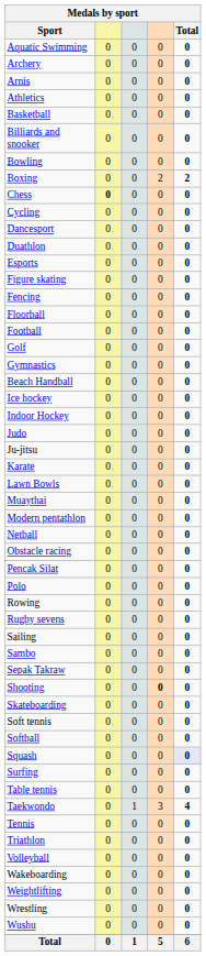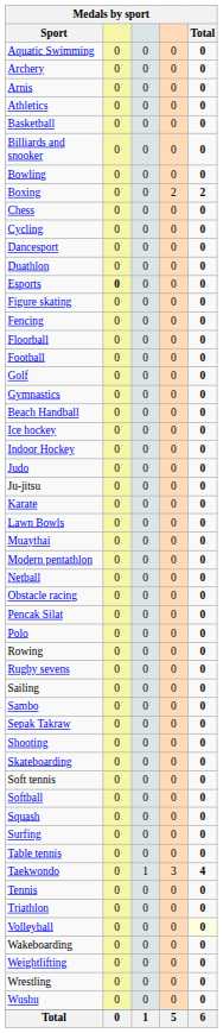Chess | column 2: bold -> normal
Esports | column 2: normal -> bold
Shooting | column 4: bold -> normal
Squash | Total: lavender background -> no background
Volleyball | Total: no background -> lightyellow background
